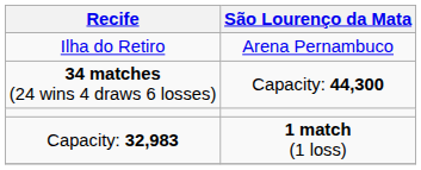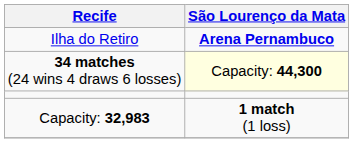row 2 | São Lourenço da Mata: normal -> bold
row 3 | São Lourenço da Mata: no background -> lightyellow background
